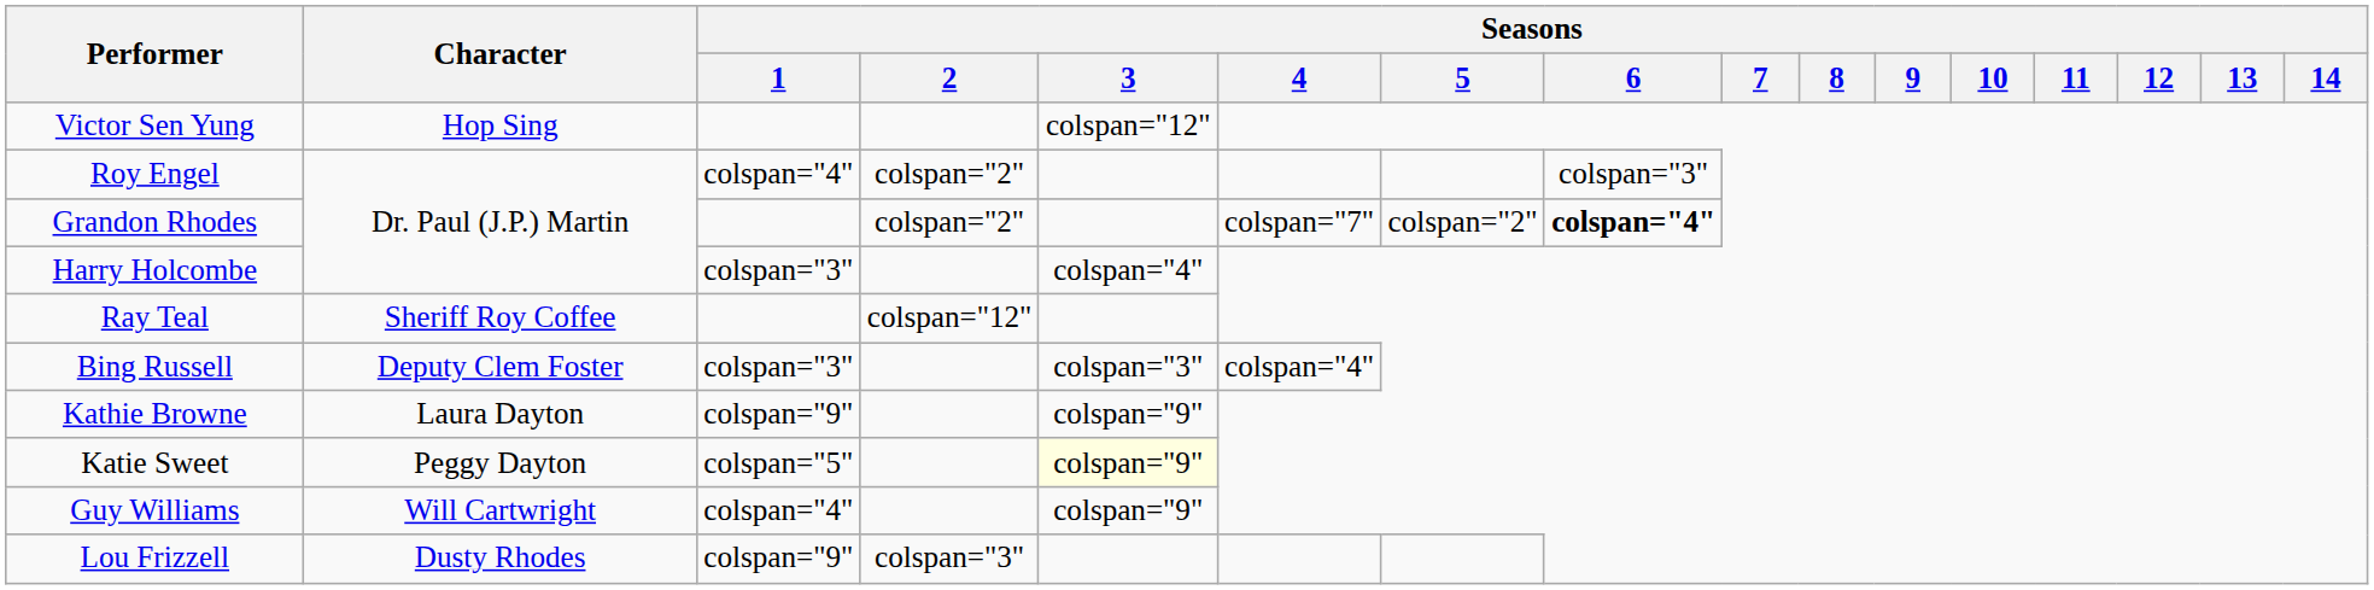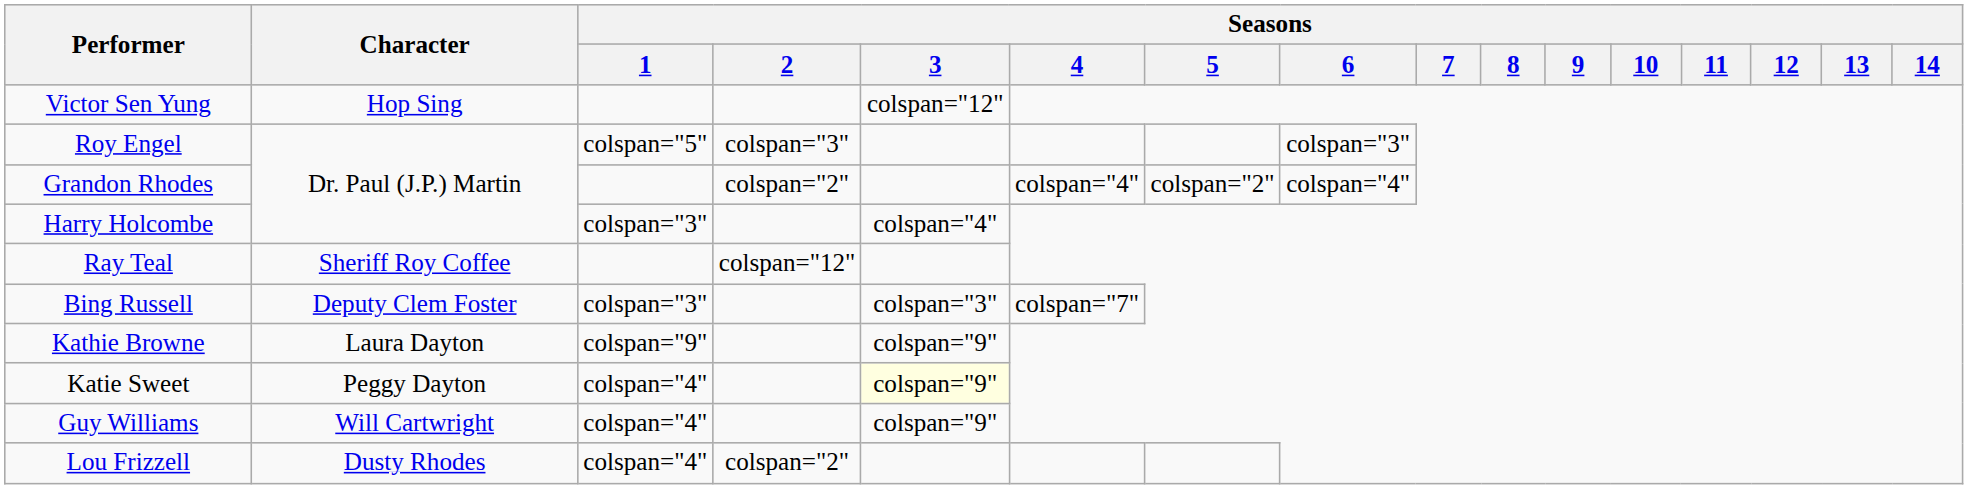Roy Engel | Seasons / 1: colspan="4" -> colspan="5"
Roy Engel | Seasons / 2: colspan="2" -> colspan="3"
Grandon Rhodes | Seasons / 4: colspan="7" -> colspan="4"
Grandon Rhodes | Seasons / 6: bold -> normal
Bing Russell | Seasons / 4: colspan="4" -> colspan="7"
Katie Sweet | Seasons / 1: colspan="5" -> colspan="4"
Lou Frizzell | Seasons / 1: colspan="9" -> colspan="4"
Lou Frizzell | Seasons / 2: colspan="3" -> colspan="2"
